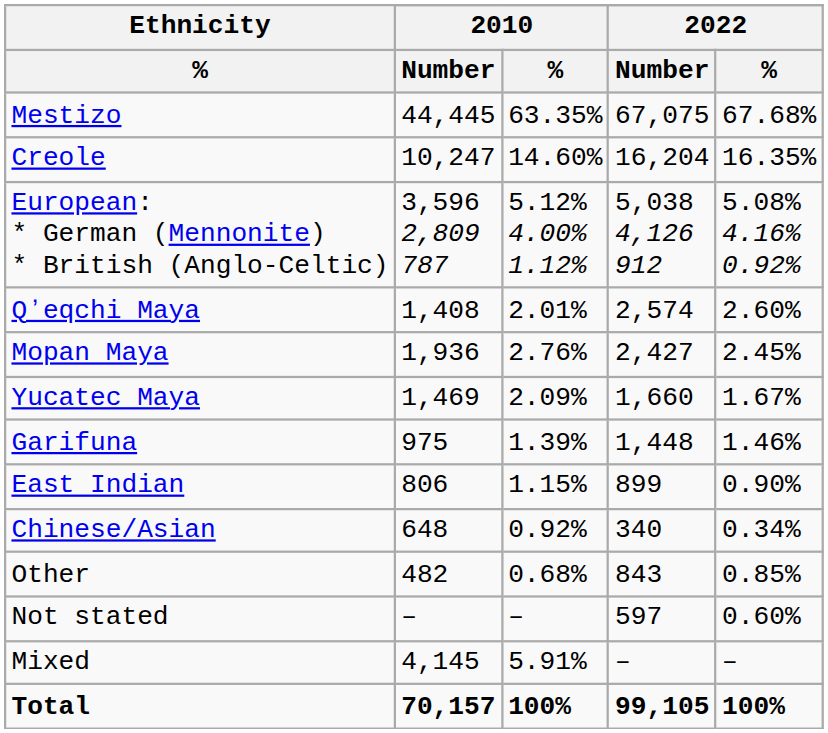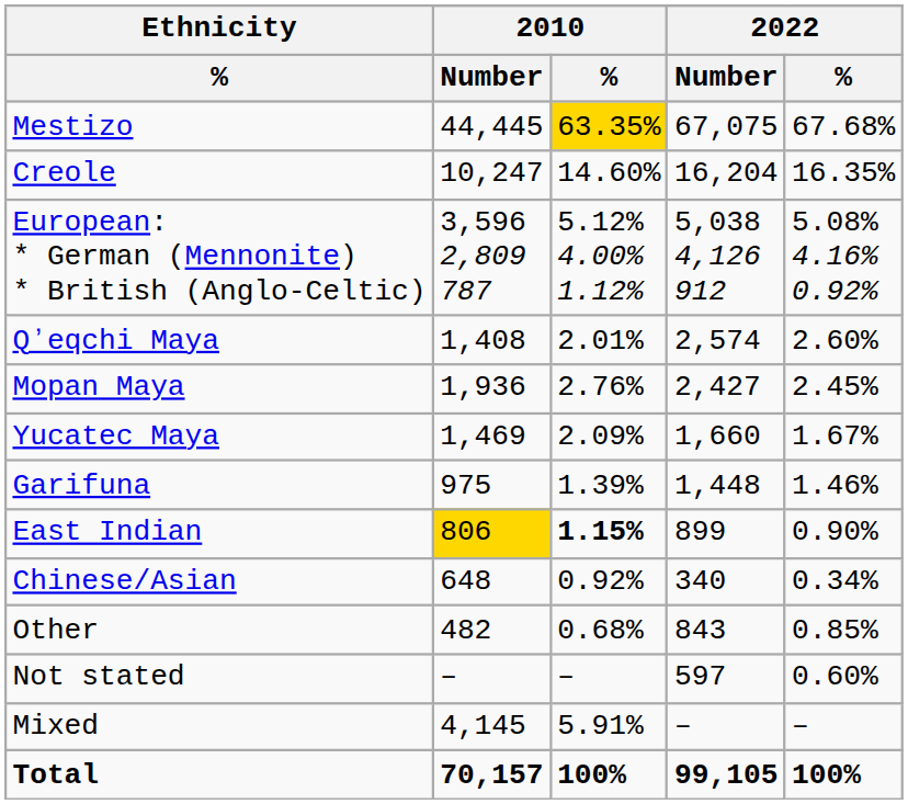Mestizo | 2010 / %: no background -> gold background
East Indian | 2010 / Number: no background -> gold background
East Indian | 2010 / %: normal -> bold
